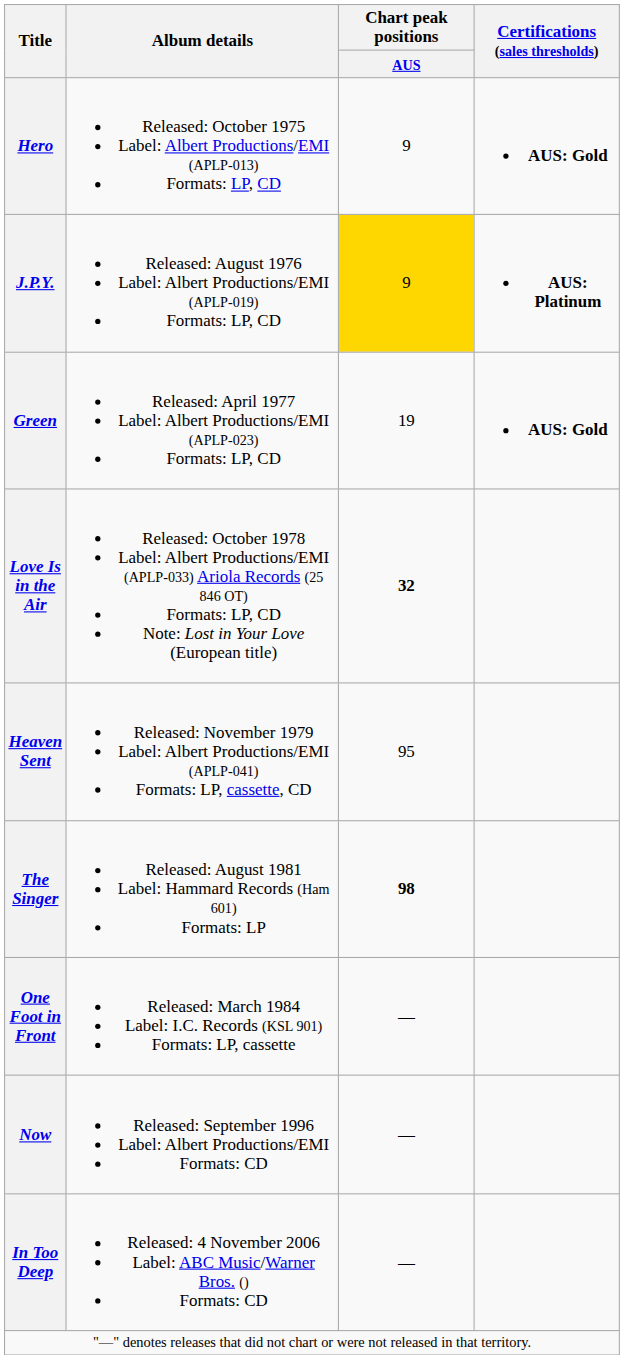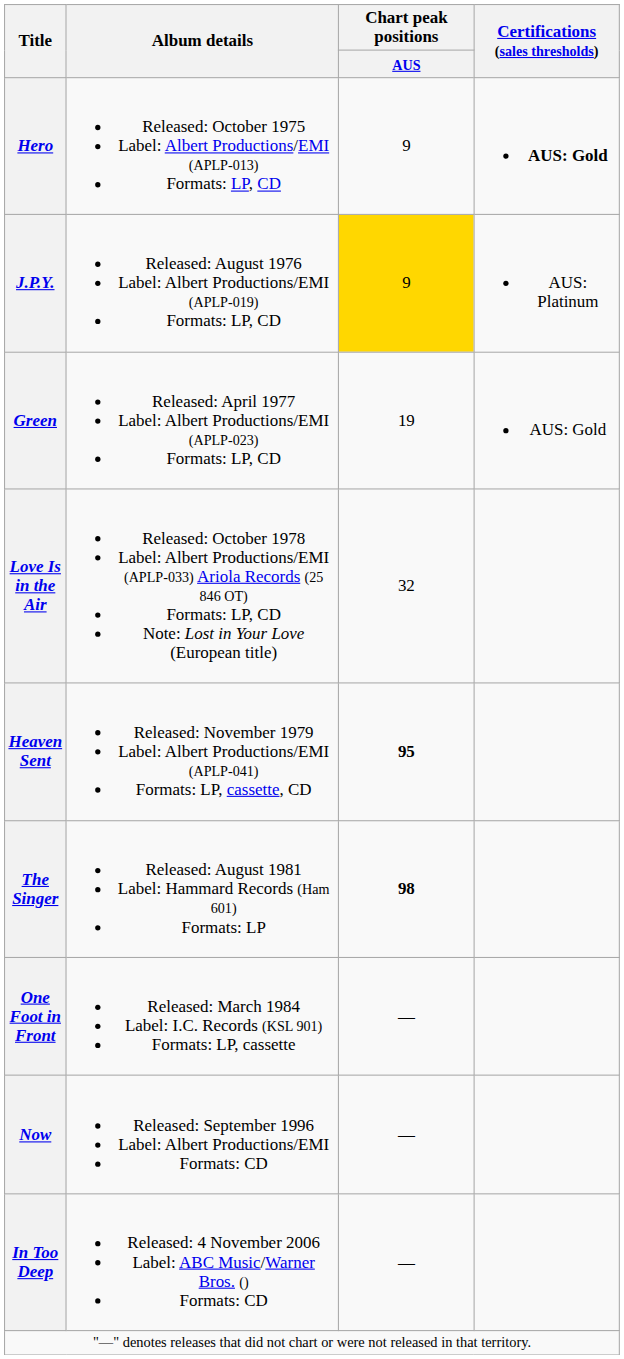J.P.Y. | Certifications (sales thresholds): bold -> normal
Green | Certifications (sales thresholds): bold -> normal
Love Is in the Air | Chart peak positions / AUS: bold -> normal
Heaven Sent | Chart peak positions / AUS: normal -> bold
